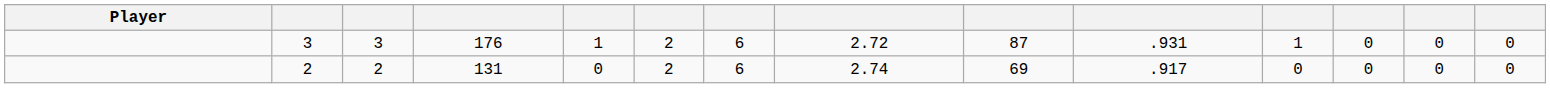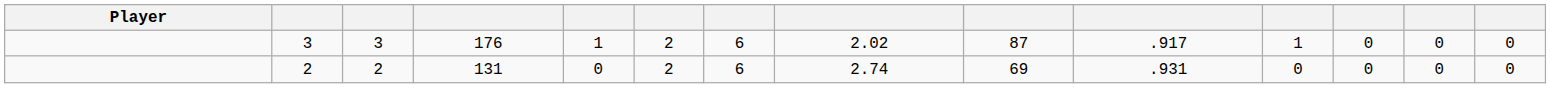row 2 | column 8: 2.72 -> 2.02
row 2 | column 10: .931 -> .917
row 3 | column 10: .917 -> .931
